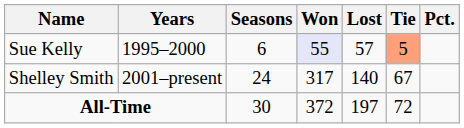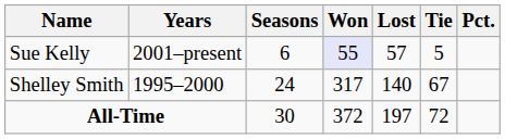Sue Kelly | Years: 1995–2000 -> 2001–present
Sue Kelly | Tie: lightsalmon background -> no background
Shelley Smith | Years: 2001–present -> 1995–2000
